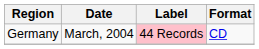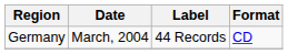Germany | Label: pink background -> no background
